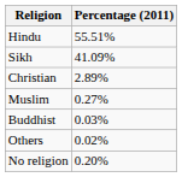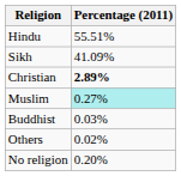Christian | Percentage (2011): normal -> bold
Muslim | Percentage (2011): no background -> paleturquoise background
